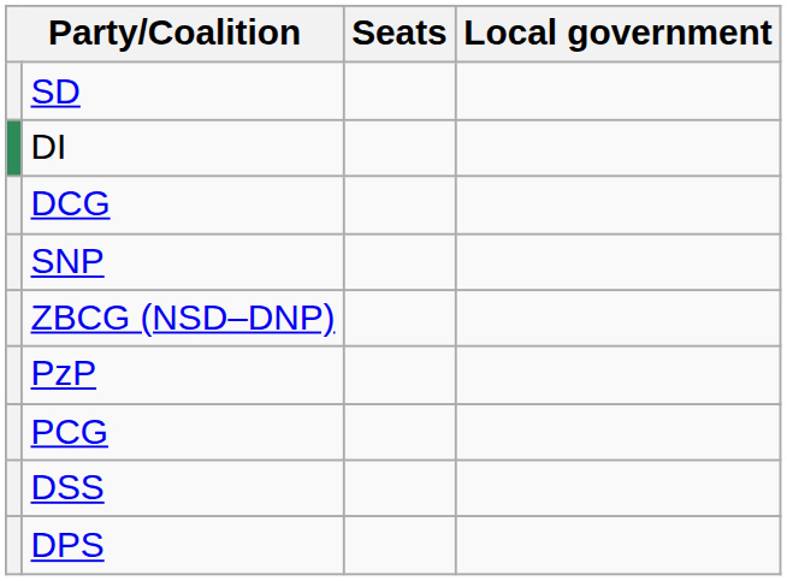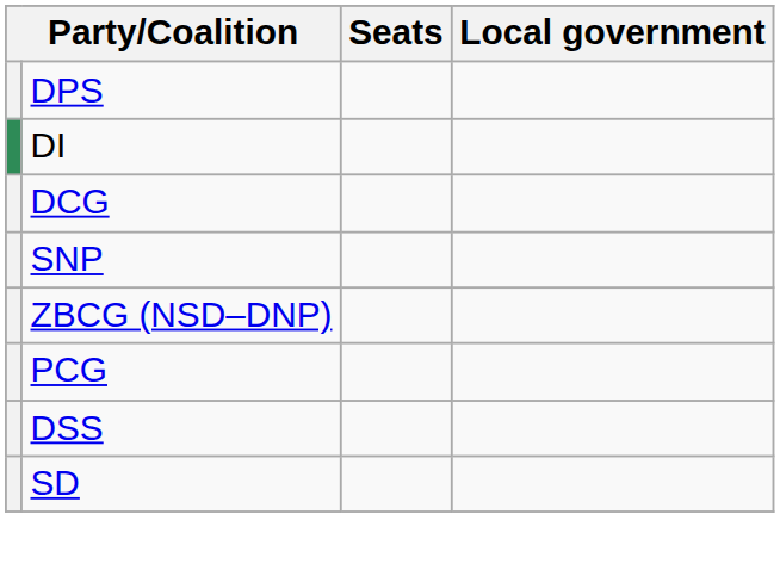rows swapped: DPS <-> SD
- row: PzP
